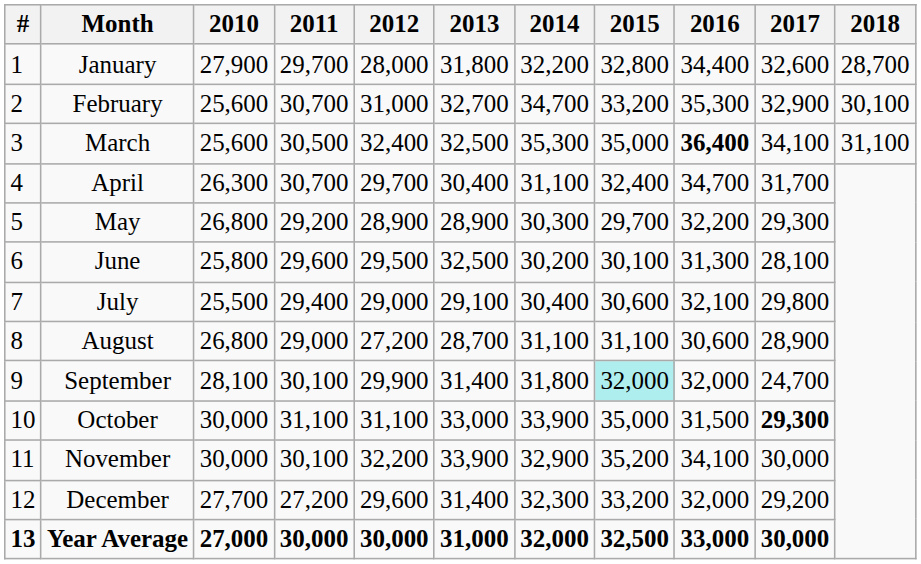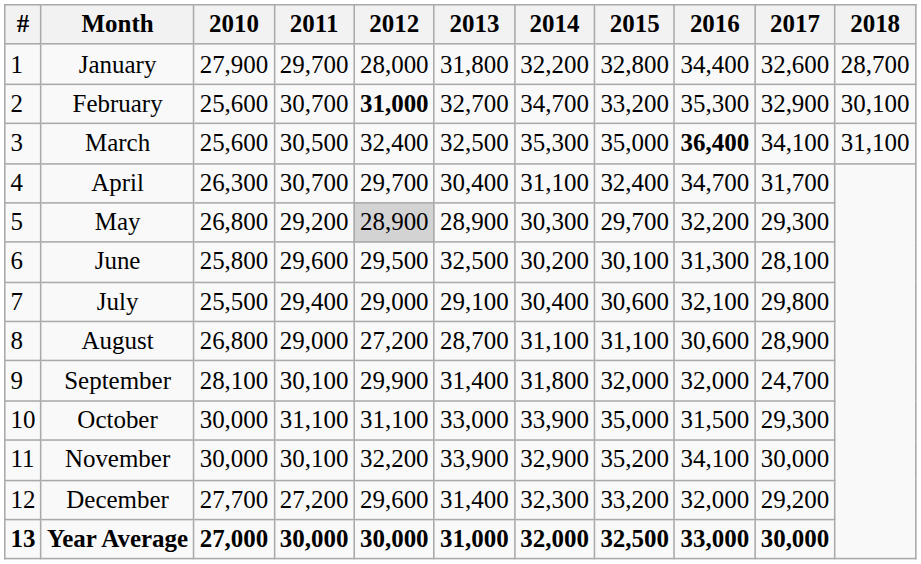February | 2012: normal -> bold
May | 2012: no background -> lightgrey background
September | 2015: paleturquoise background -> no background
October | 2017: bold -> normal
